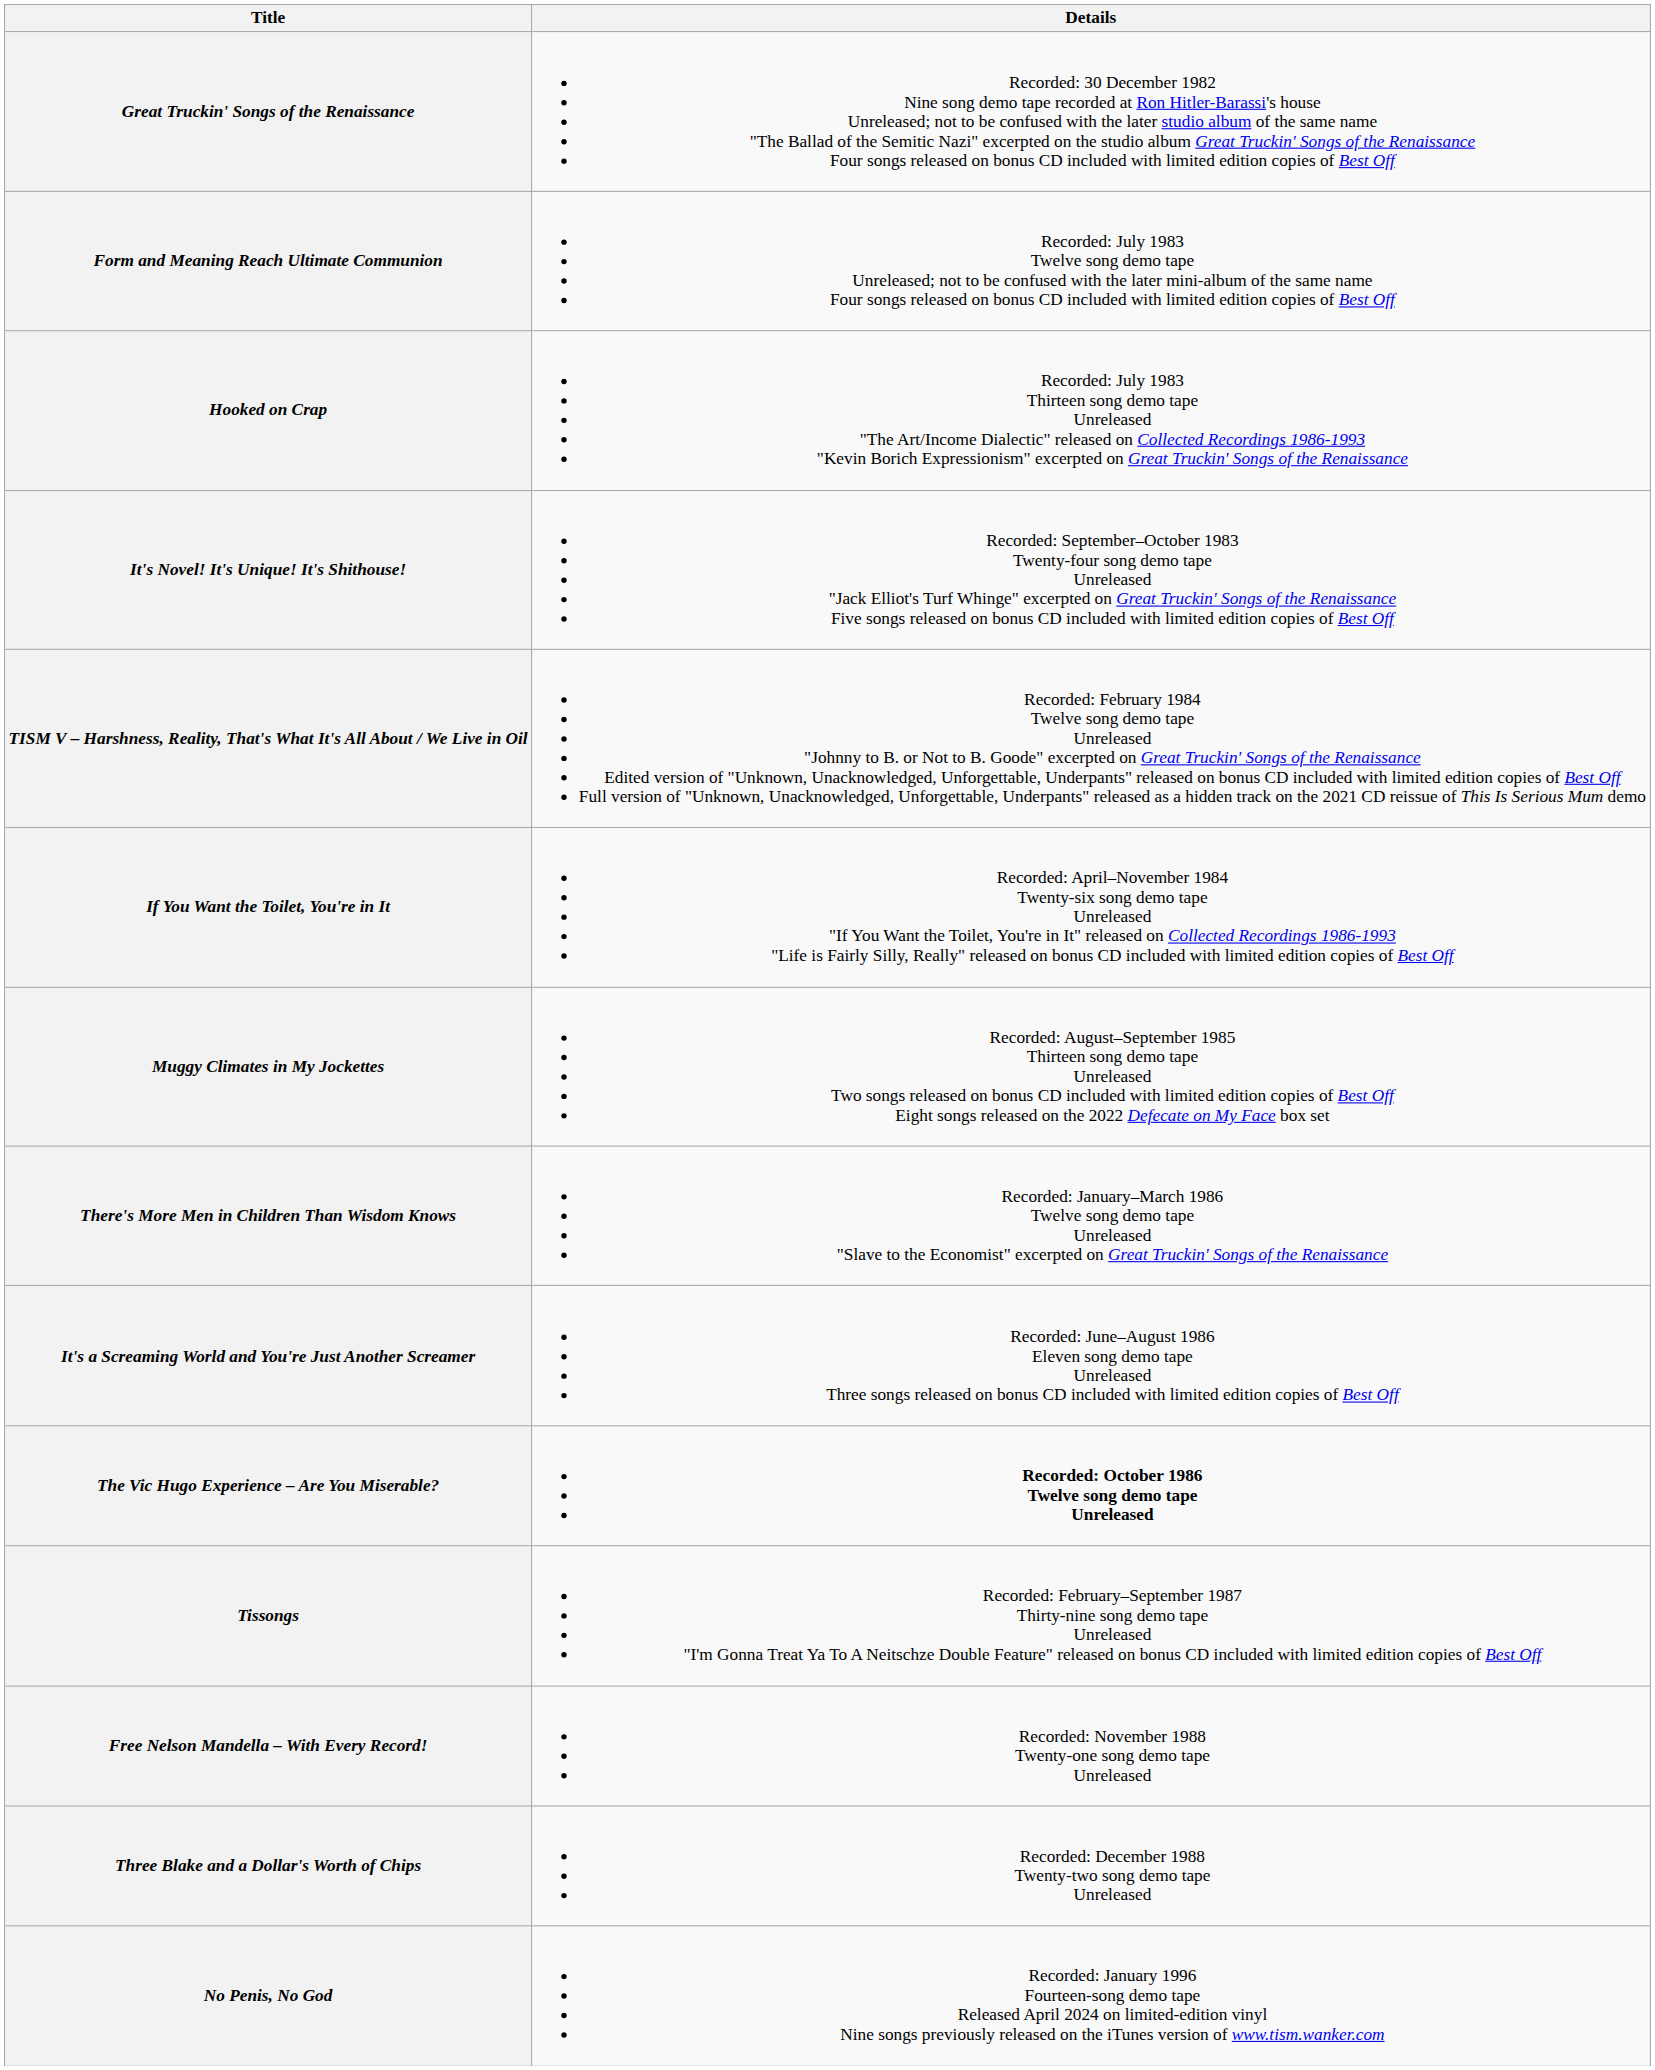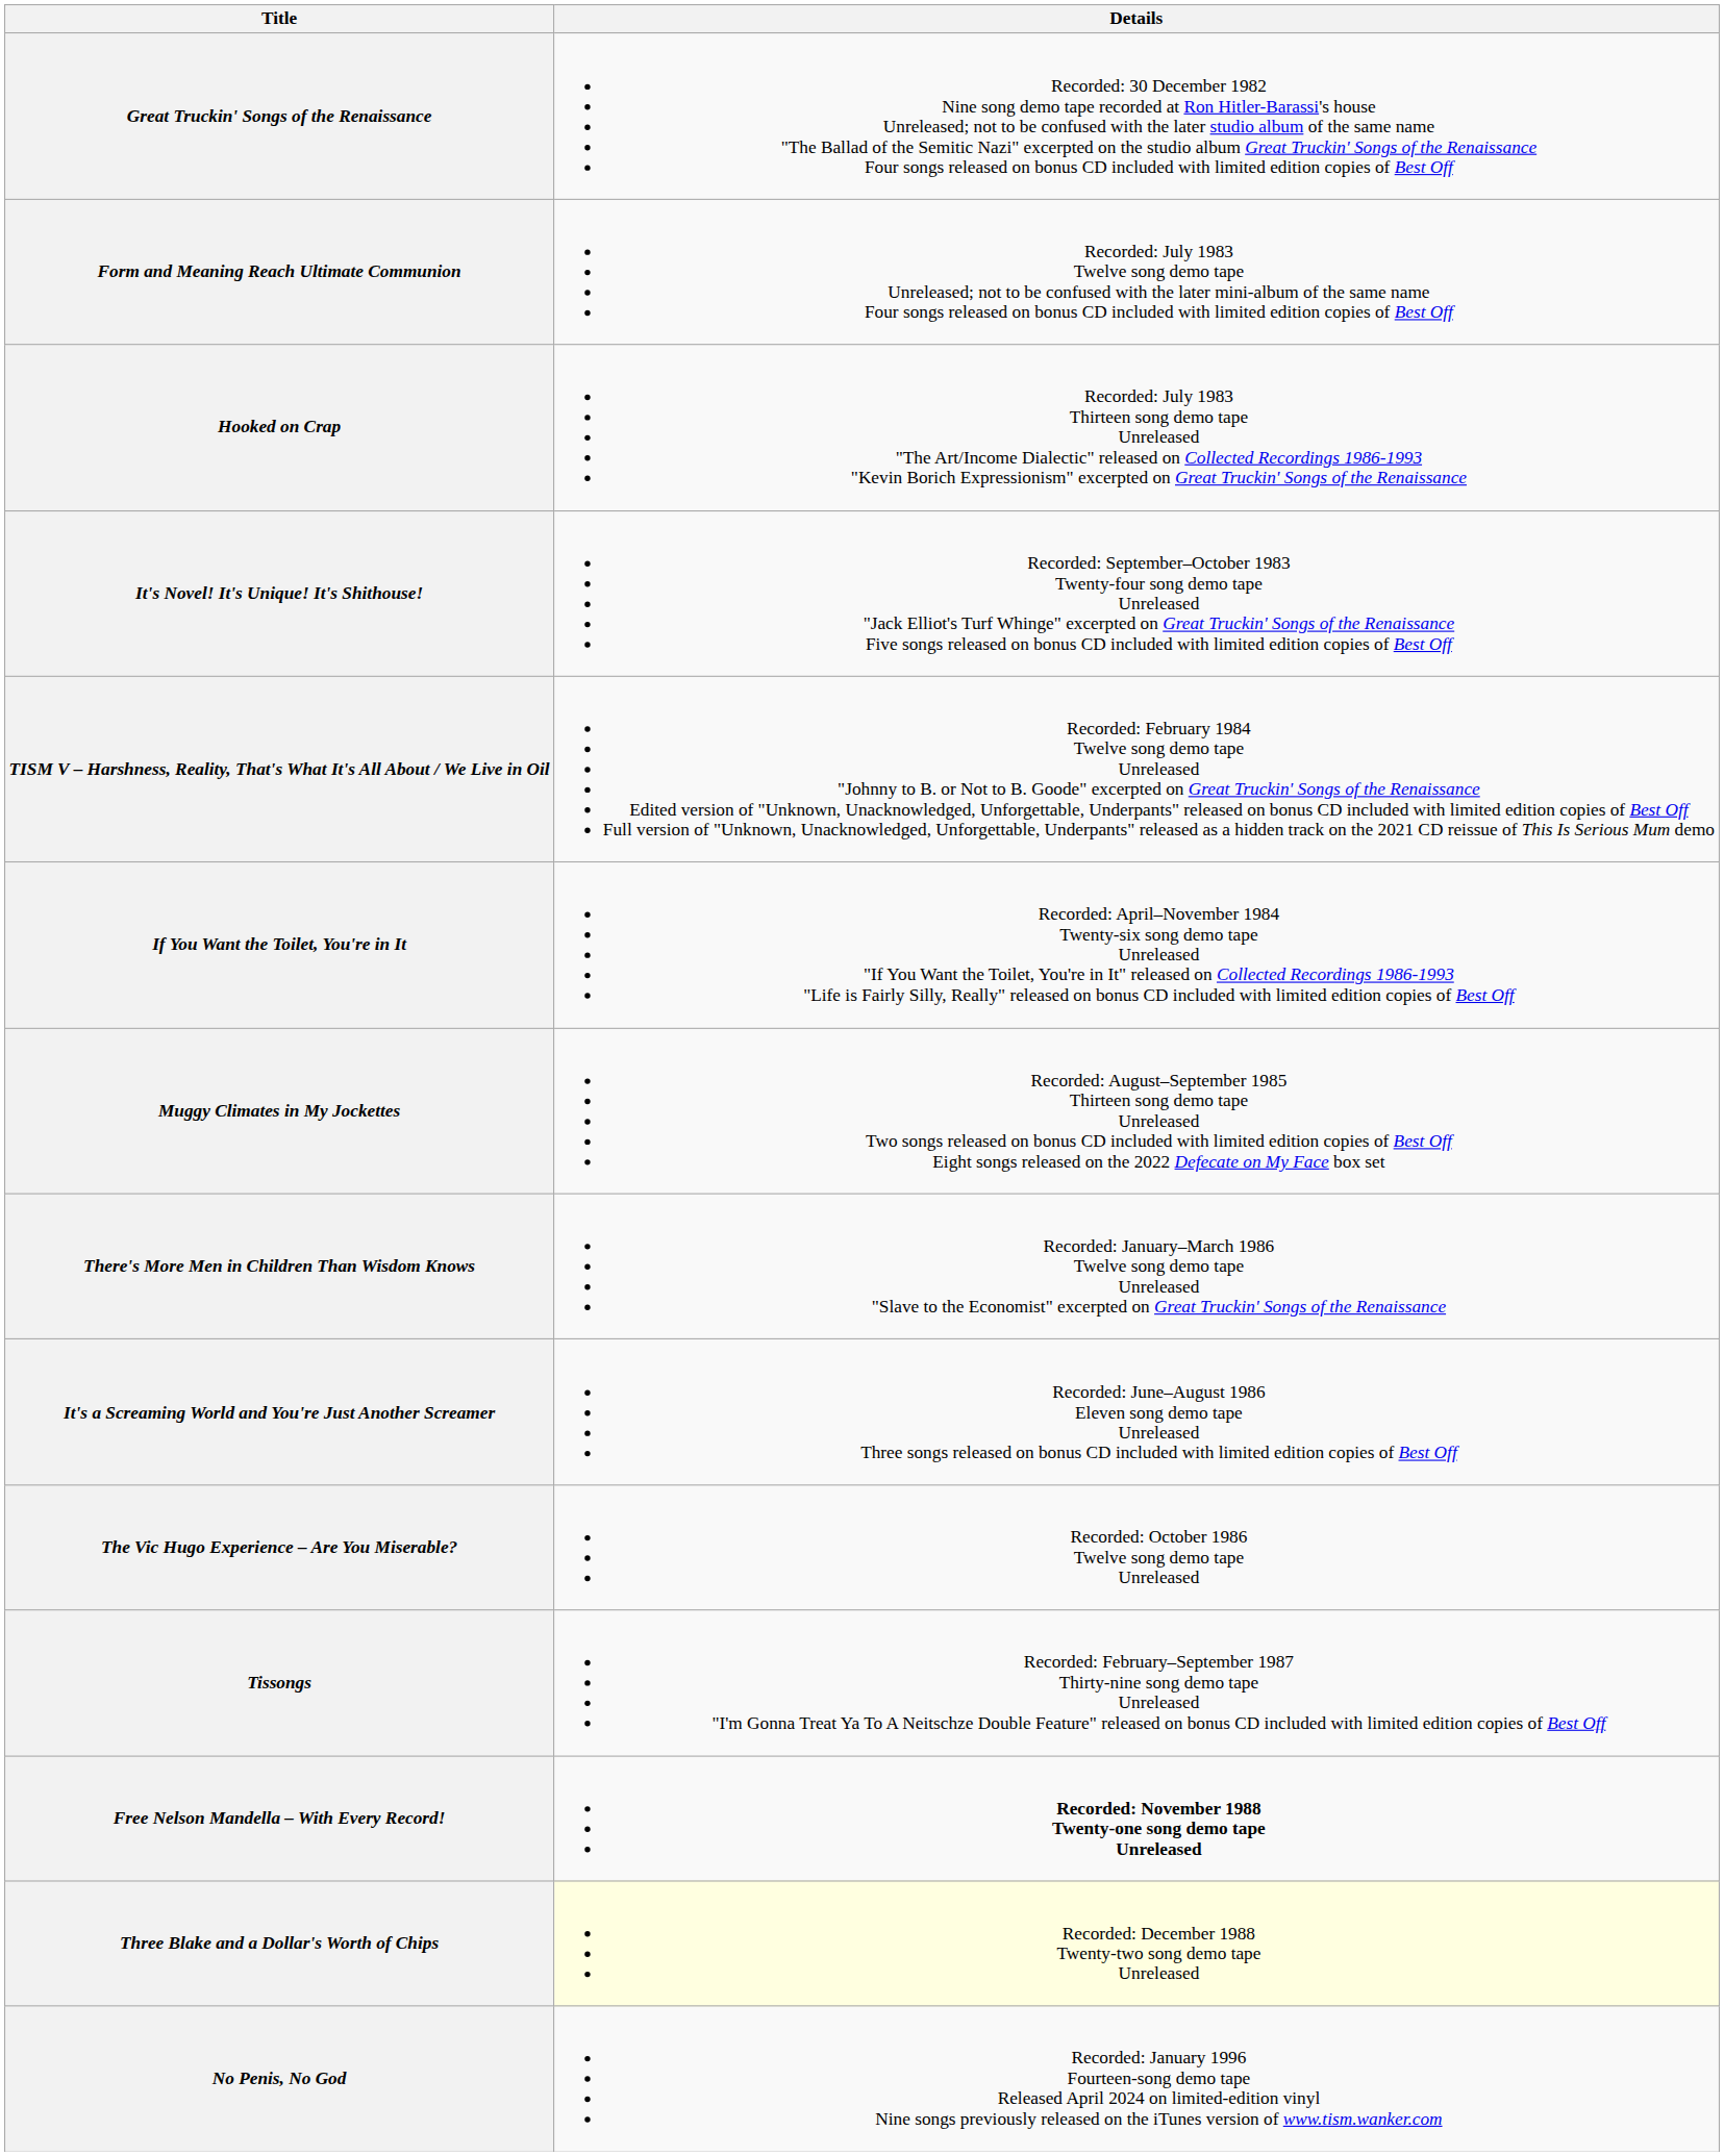The Vic Hugo Experience – Are You Miserable? | Details: bold -> normal
Free Nelson Mandella – With Every Record! | Details: normal -> bold
Three Blake and a Dollar's Worth of Chips | Details: no background -> lightyellow background
